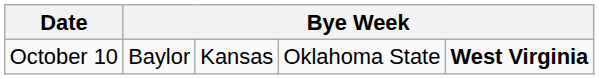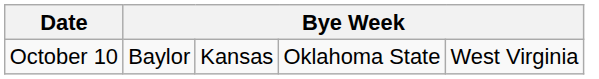October 10 | column 5: bold -> normal
